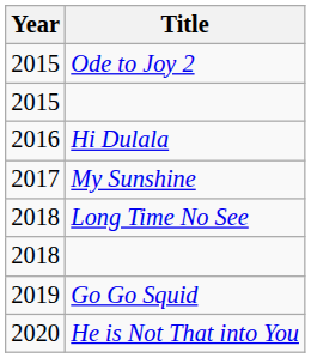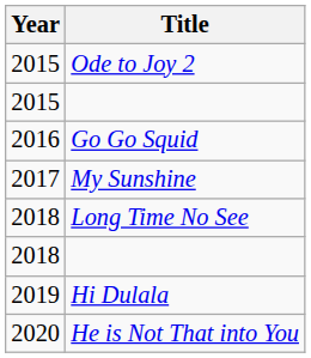row 4 | Title: Hi Dulala -> Go Go Squid
row 8 | Title: Go Go Squid -> Hi Dulala
